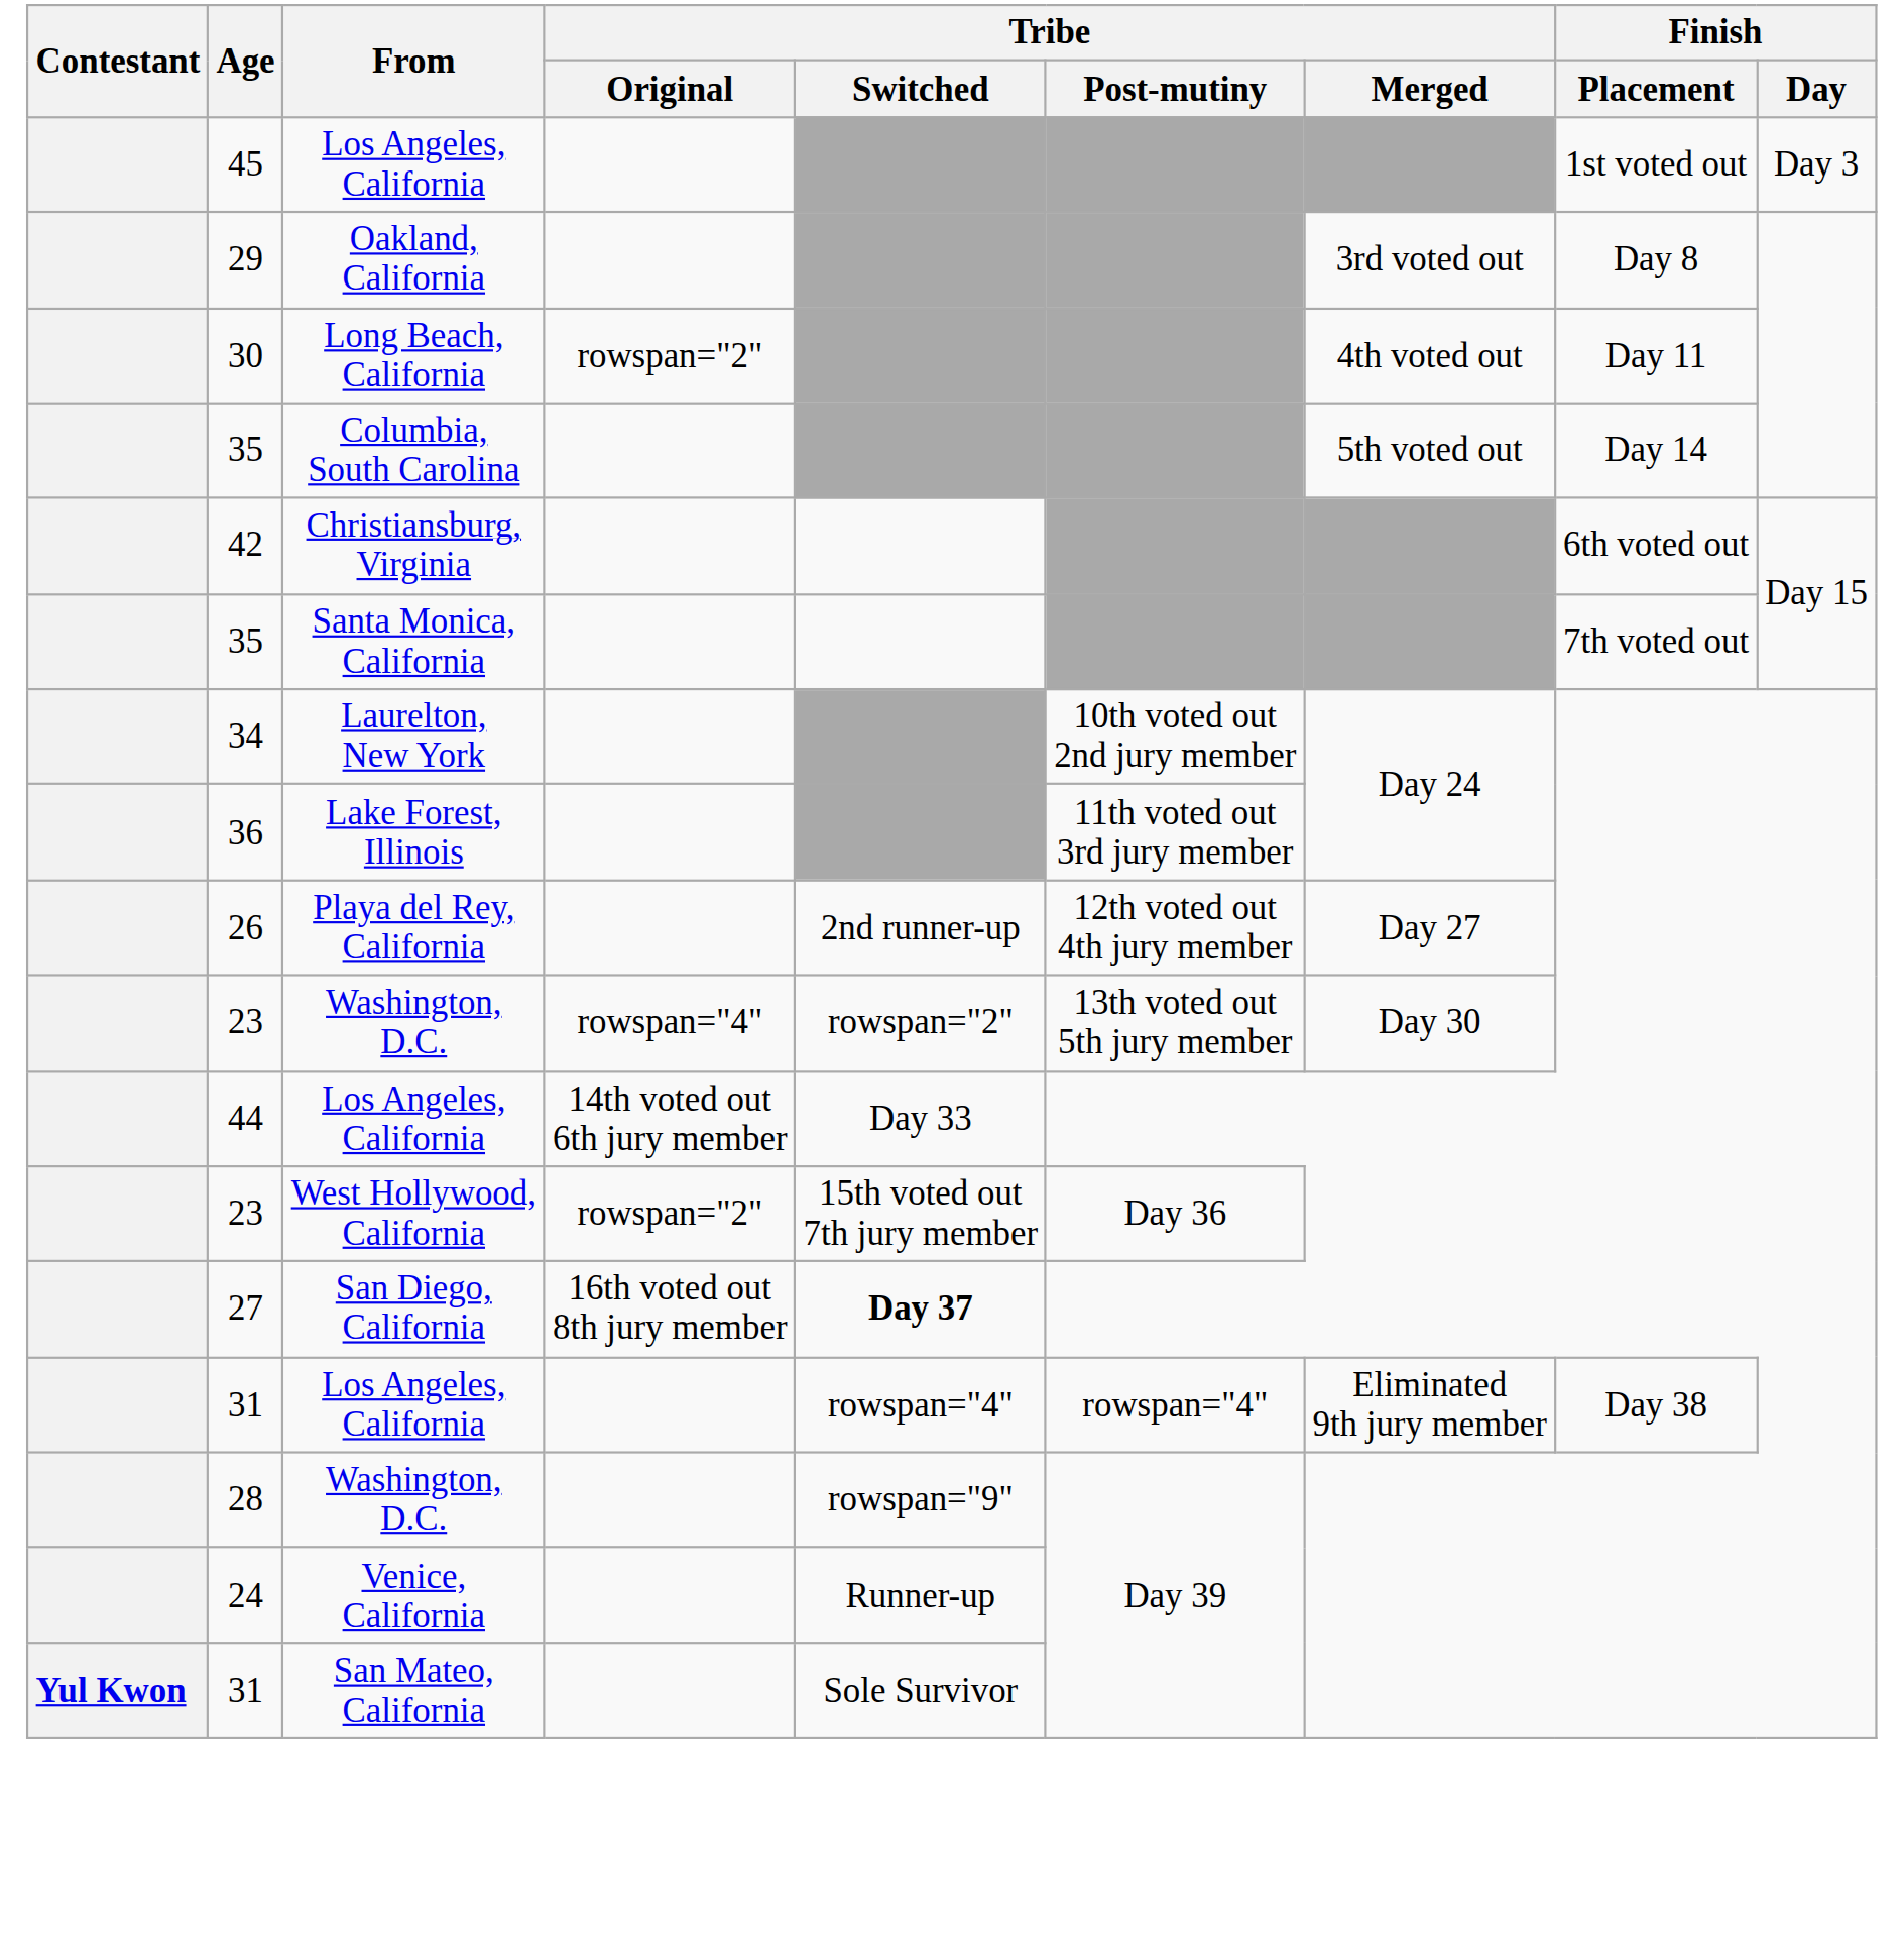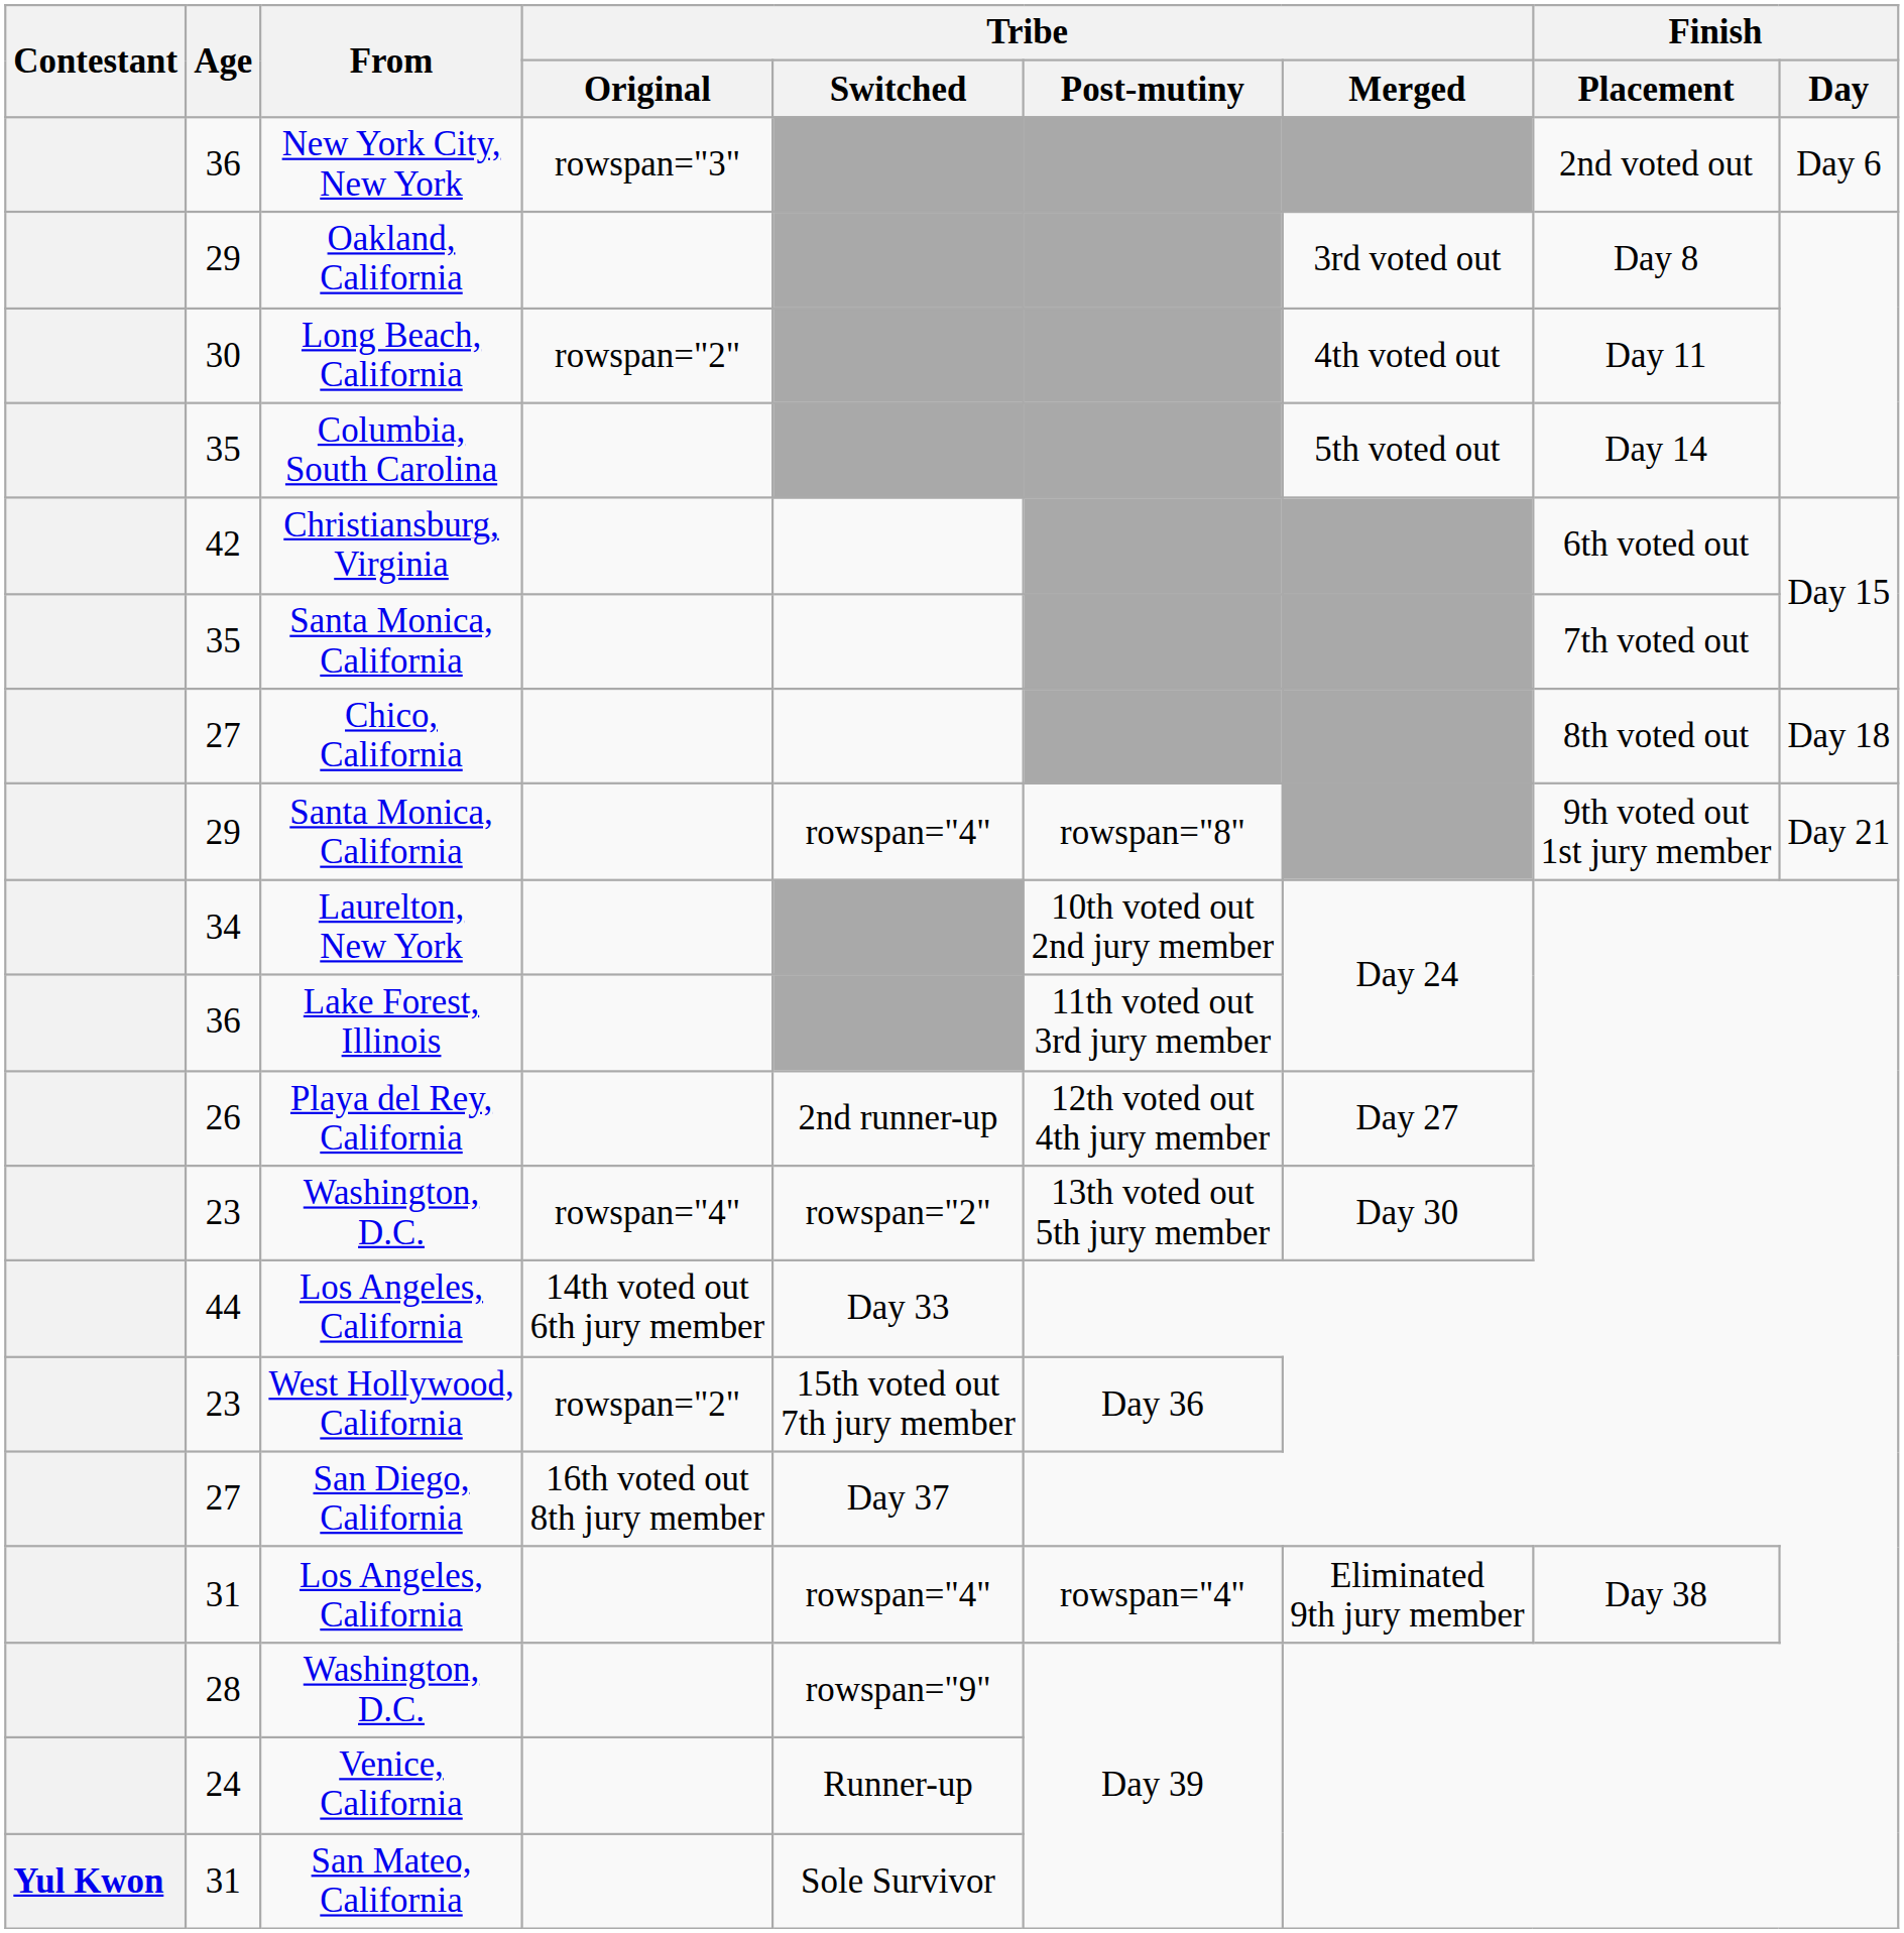- row: 45 | Los Angeles, California | 1st voted out | Day 3
+ row: 36 | New York City, New York | rowspan="3" | 2nd voted out | Day 6
+ row: 27 | Chico, California | 8th voted out | Day 18
+ row: 29 | Santa Monica, California | rowspan="4" | rowspan="8" | 9th voted out 1st jury member | Day 21
San Diego, California | Tribe / Switched: bold -> normal
